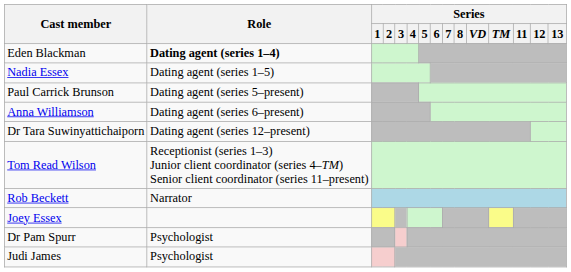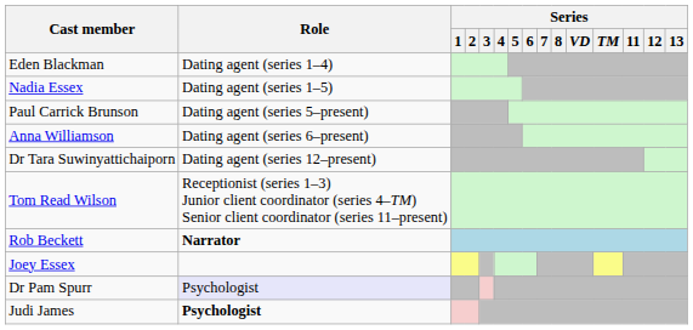Eden Blackman | Role: bold -> normal
Rob Beckett | Role: normal -> bold
Dr Pam Spurr | Role: no background -> lavender background
Judi James | Role: normal -> bold
